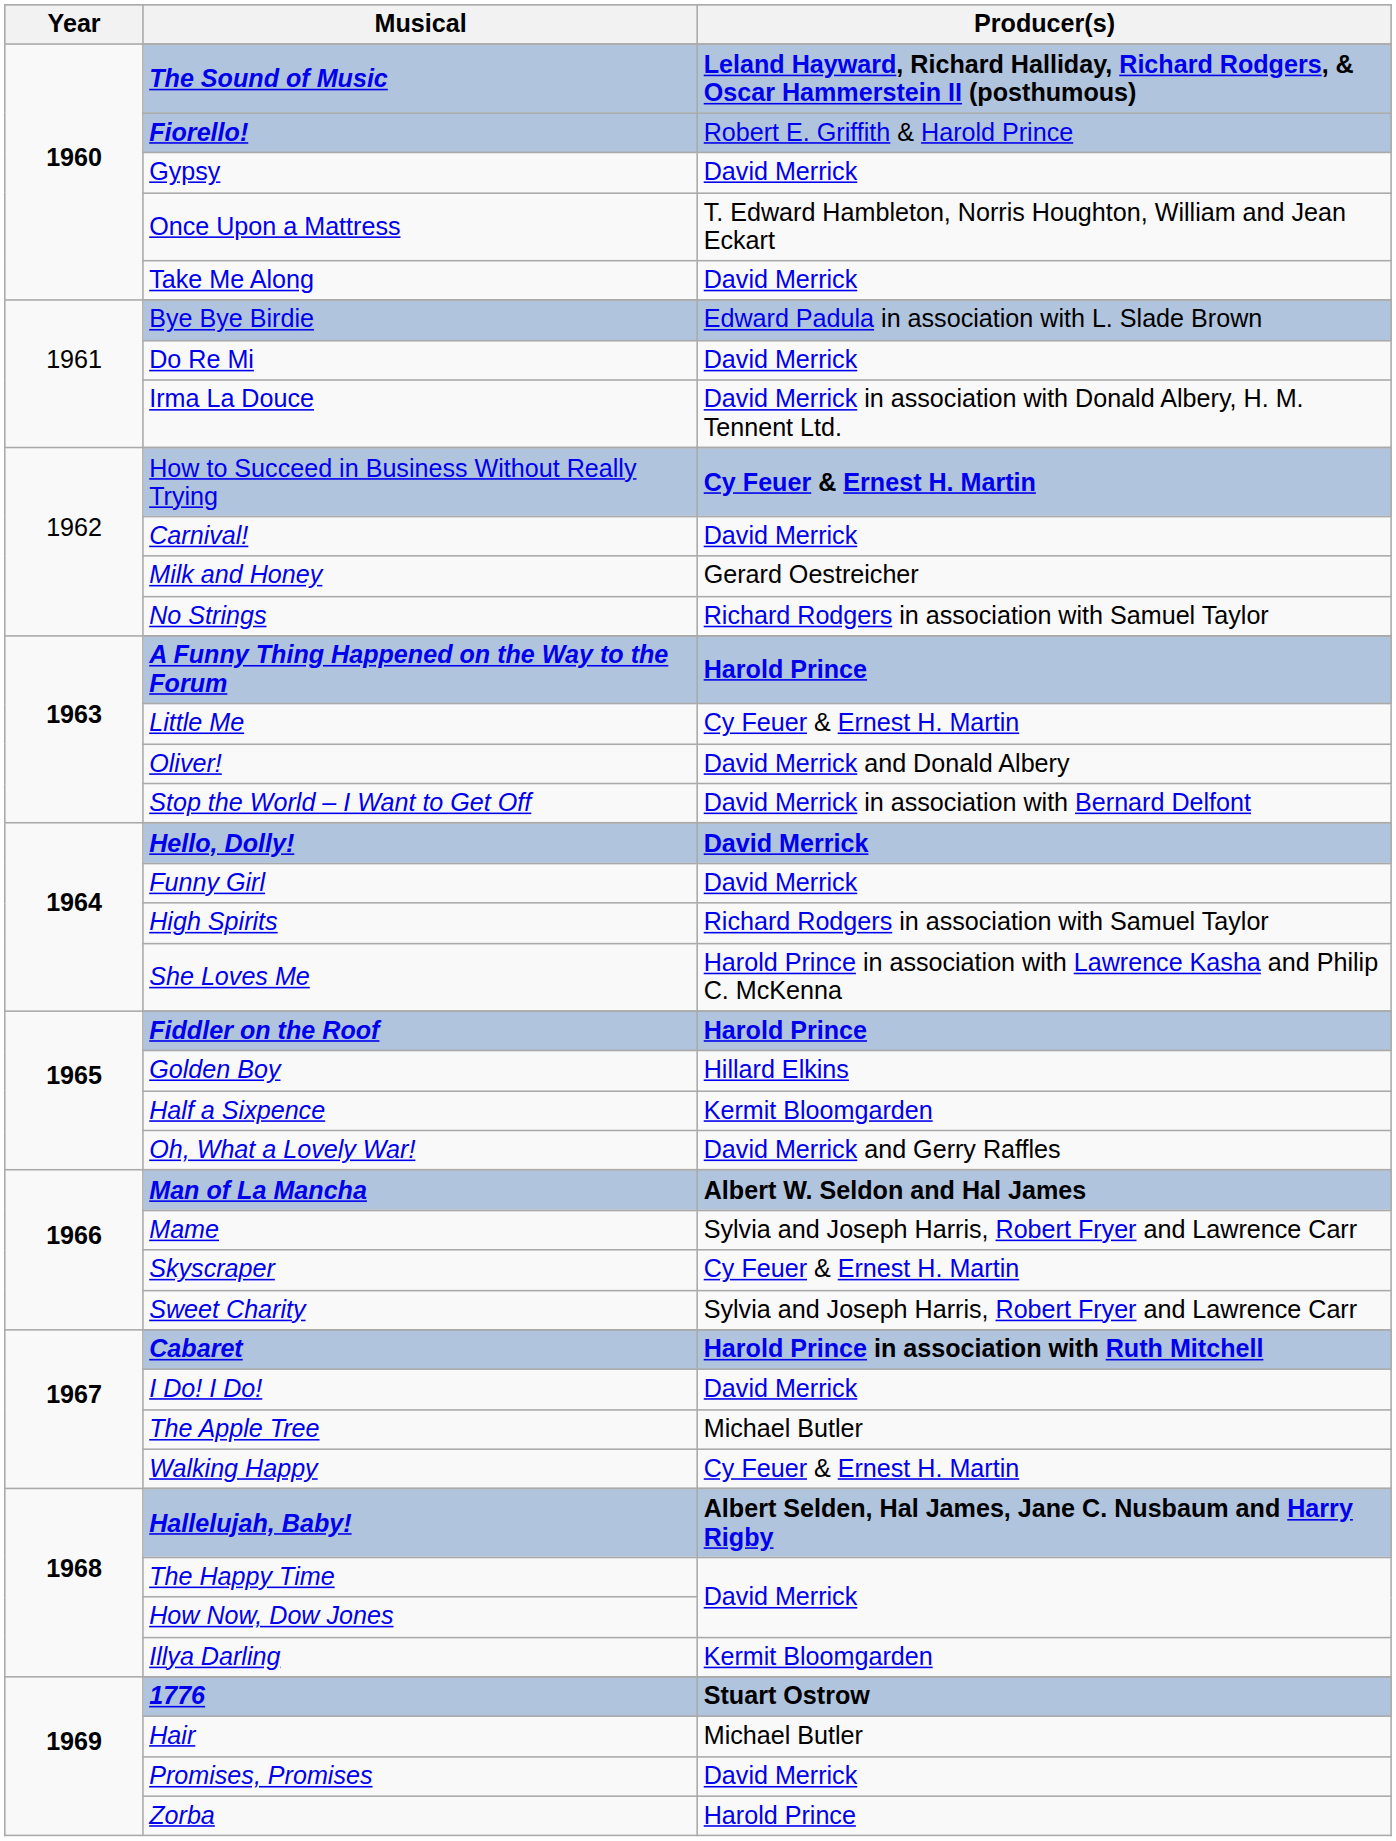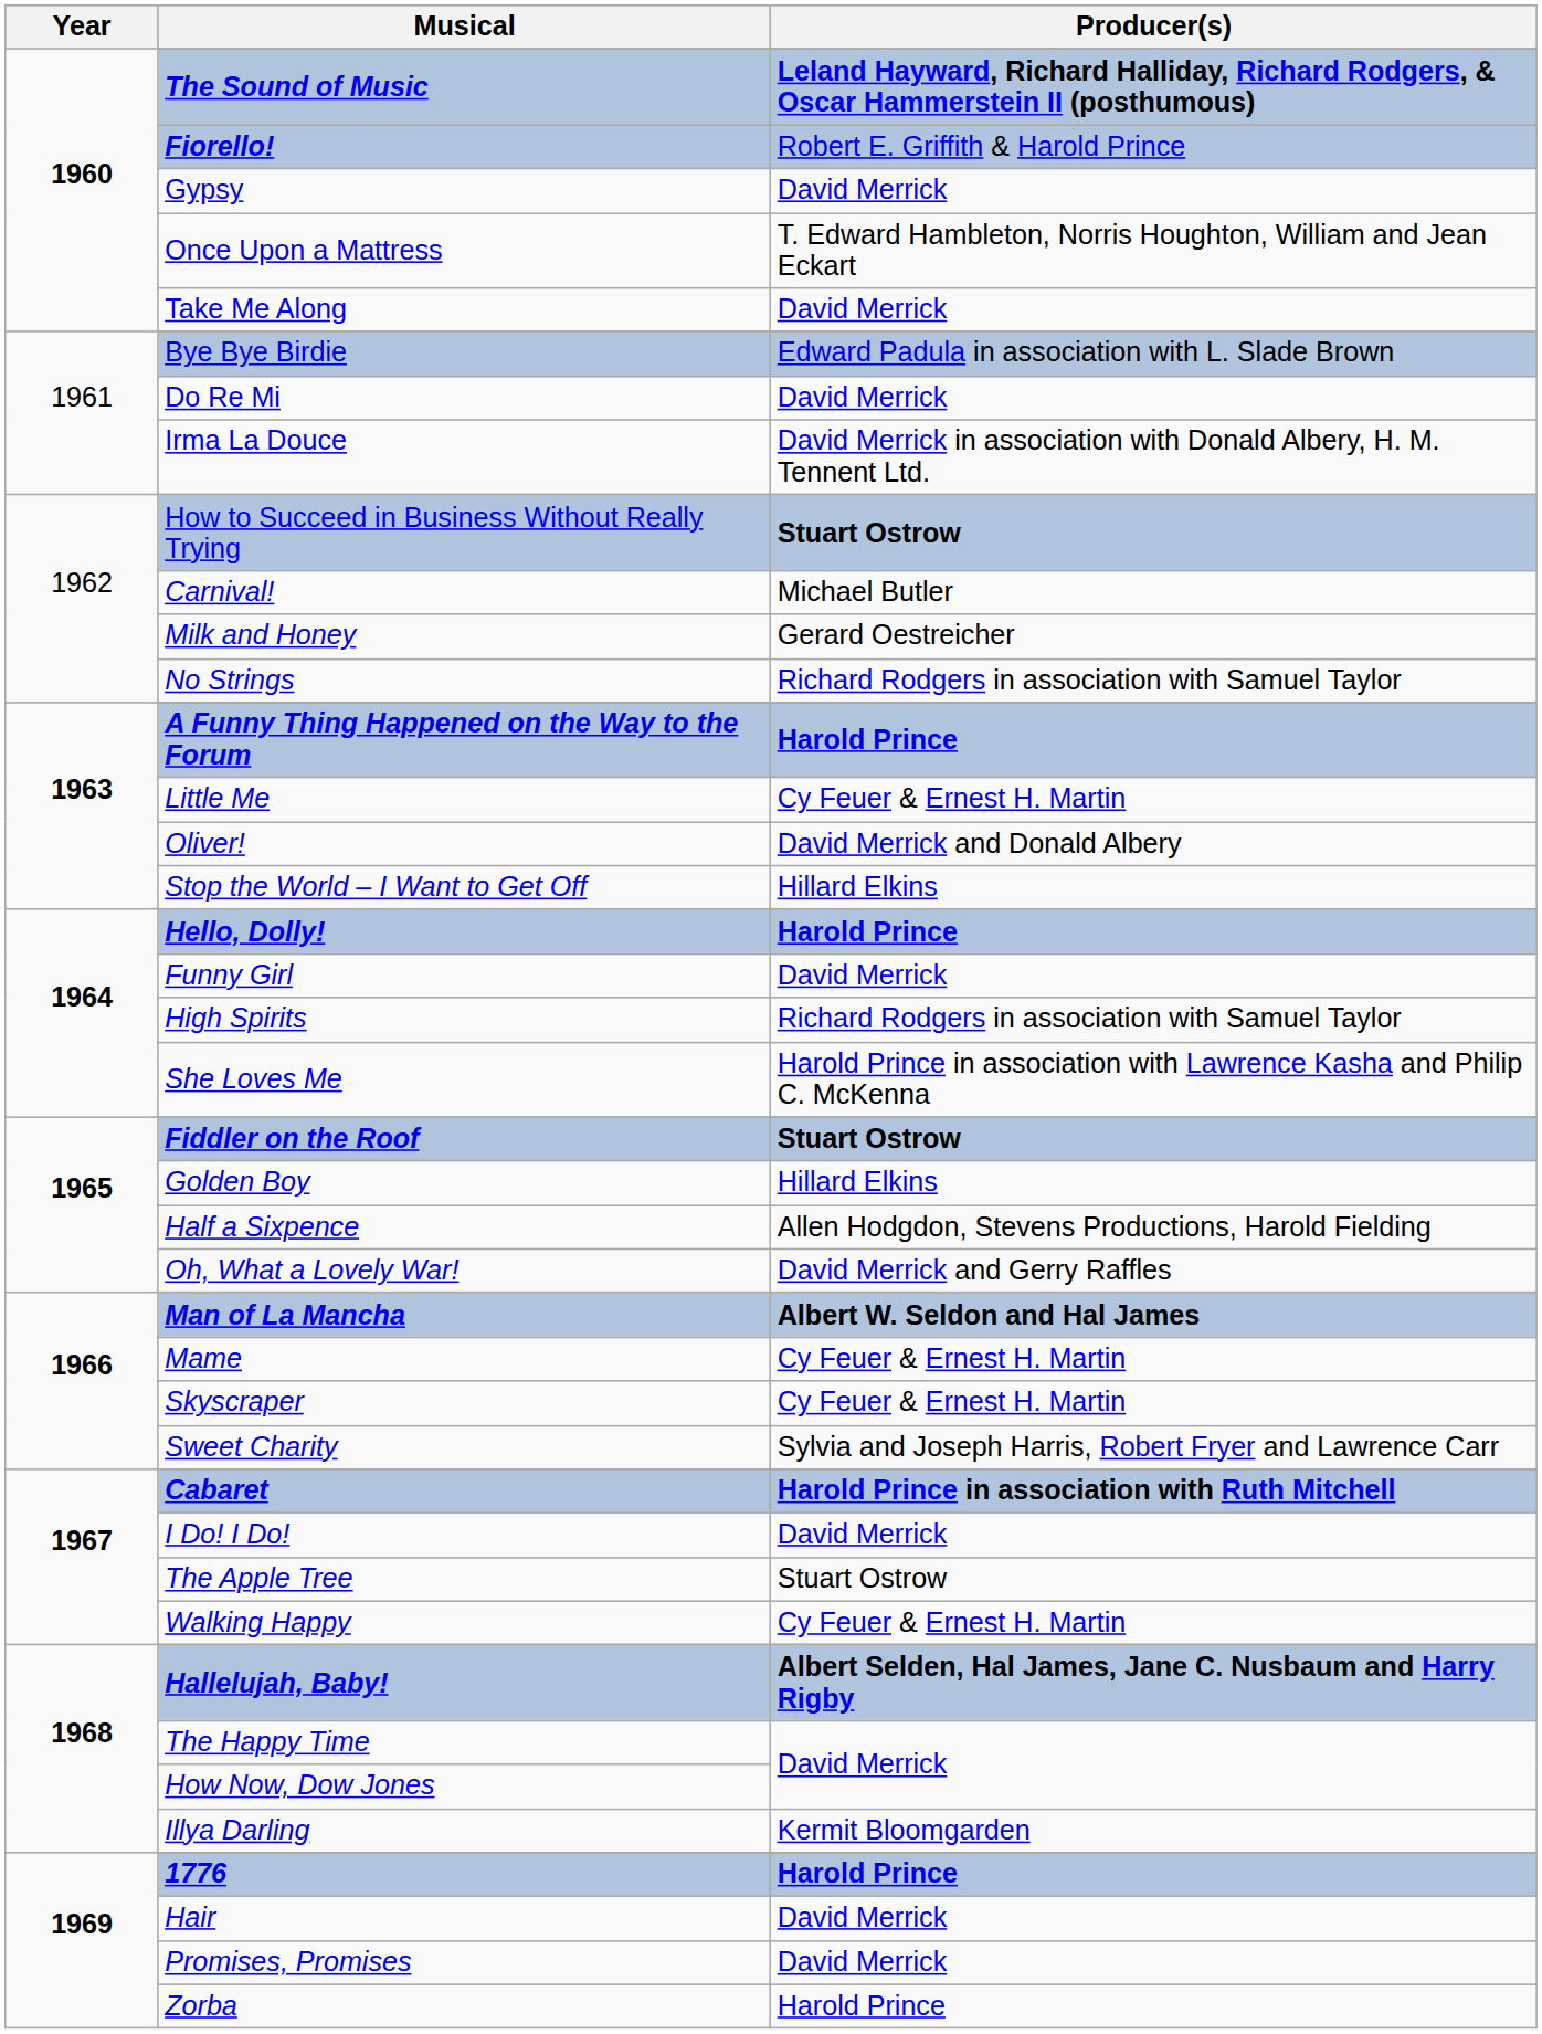How to Succeed in Business Without Really Trying | Producer(s): Cy Feuer & Ernest H. Martin -> Stuart Ostrow
Carnival! | Producer(s): David Merrick -> Michael Butler
Stop the World – I Want to Get Off | Producer(s): David Merrick in association with Bernard Delfont -> Hillard Elkins
Hello, Dolly! | Producer(s): David Merrick -> Harold Prince
Fiddler on the Roof | Producer(s): Harold Prince -> Stuart Ostrow
Half a Sixpence | Producer(s): Kermit Bloomgarden -> Allen Hodgdon, Stevens Productions, Harold Fielding
Mame | Producer(s): Sylvia and Joseph Harris, Robert Fryer and Lawrence Carr -> Cy Feuer & Ernest H. Martin
The Apple Tree | Producer(s): Michael Butler -> Stuart Ostrow
1776 | Producer(s): Stuart Ostrow -> Harold Prince
Hair | Producer(s): Michael Butler -> David Merrick
